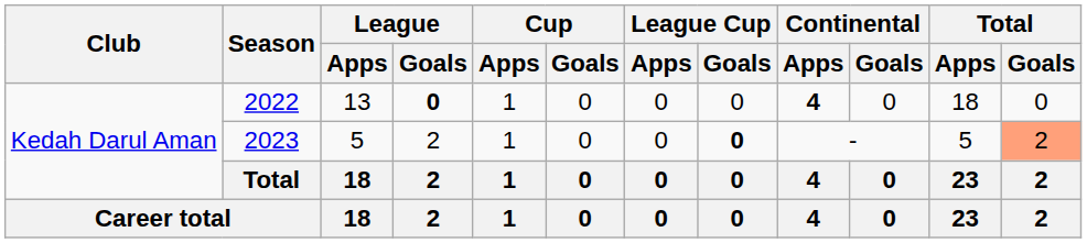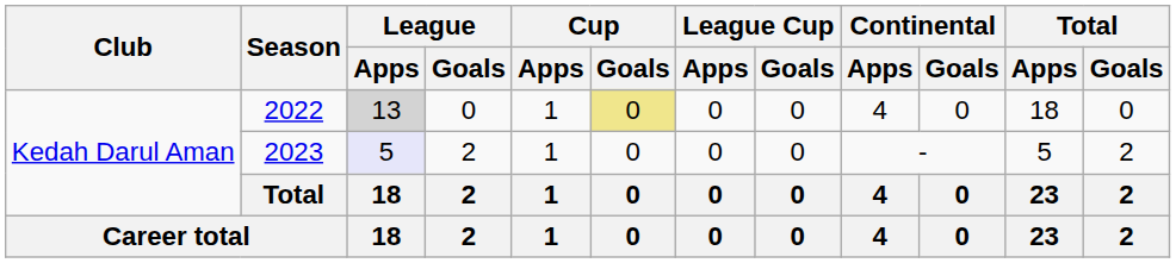2022 | League / Apps: no background -> lightgrey background
2022 | League / Goals: bold -> normal
2022 | Cup / Goals: no background -> khaki background
2022 | Continental / Apps: bold -> normal
2023 | League / Apps: no background -> lavender background
2023 | League Cup / Goals: bold -> normal
2023 | Total / Goals: lightsalmon background -> no background
